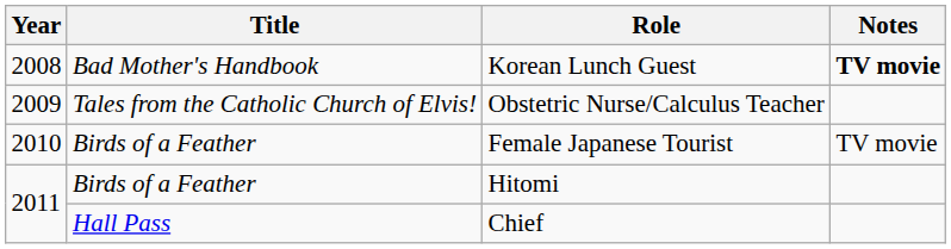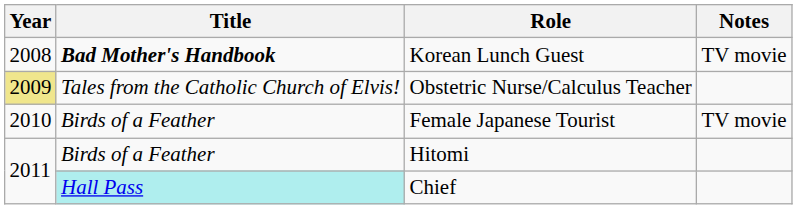Korean Lunch Guest | Title: normal -> bold
Korean Lunch Guest | Notes: bold -> normal
Obstetric Nurse/Calculus Teacher | Year: no background -> khaki background
Chief | Title: no background -> paleturquoise background
